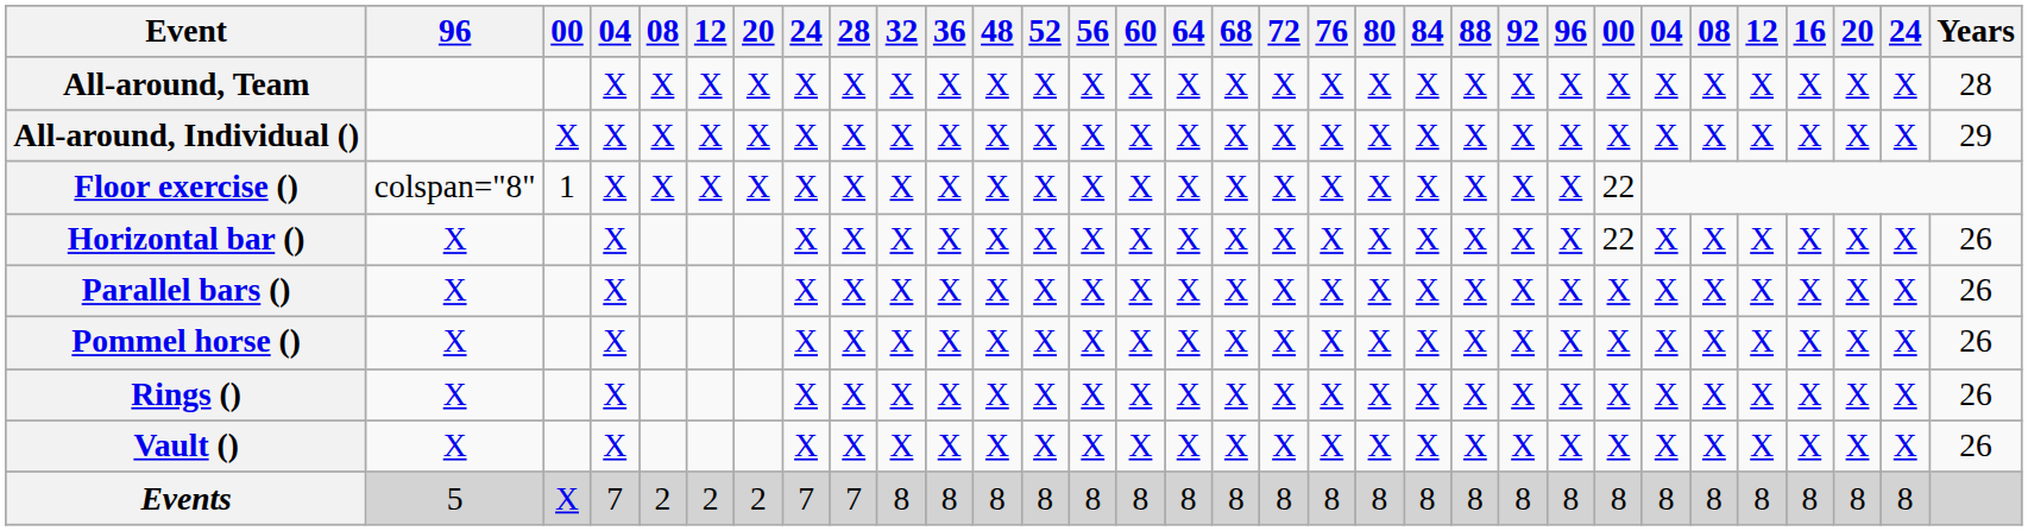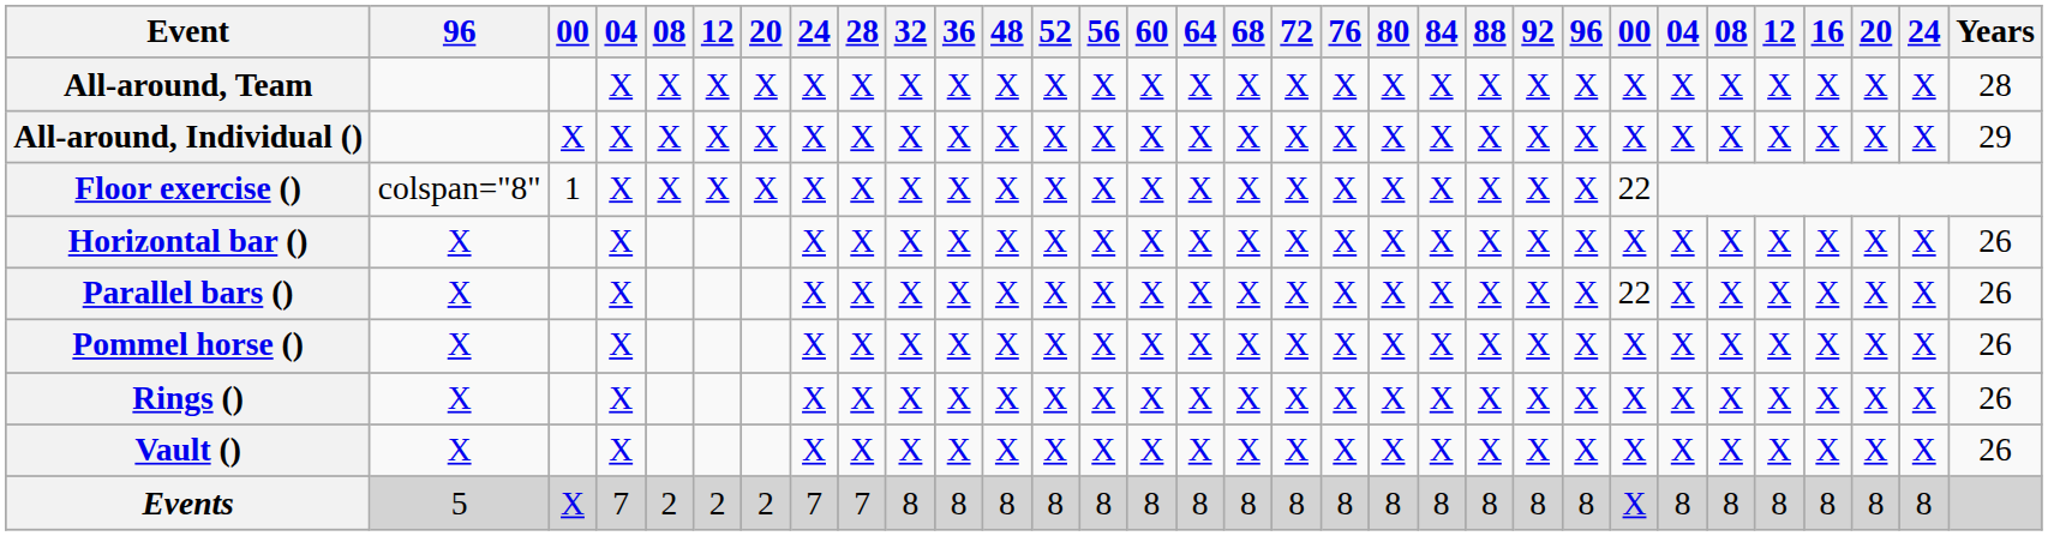Horizontal bar () | column 25: 22 -> X
Parallel bars () | column 25: X -> 22
Events | column 25: 8 -> X
